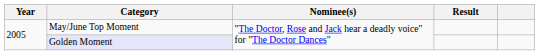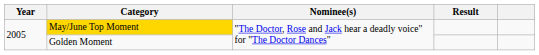May/June Top Moment | Category: no background -> gold background
Golden Moment | Category: lavender background -> no background
